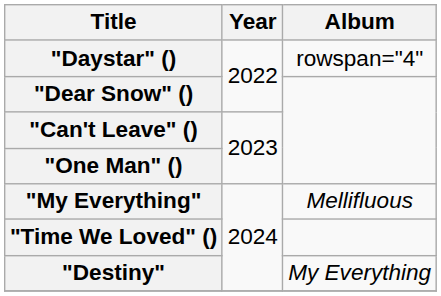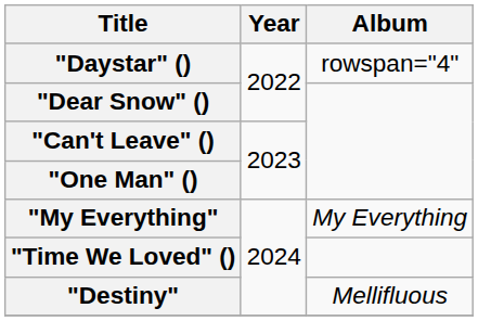"My Everything" | Album: Mellifluous -> My Everything
"Destiny" | Album: My Everything -> Mellifluous
